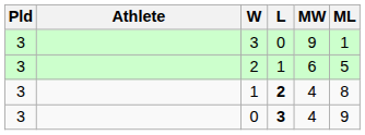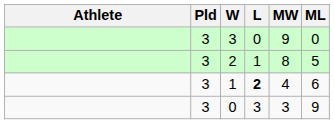columns swapped: Athlete <-> Pld
row 2 | ML: 1 -> 0
row 3 | MW: 6 -> 8
row 4 | ML: 8 -> 6
row 5 | L: bold -> normal
row 5 | MW: 4 -> 3
